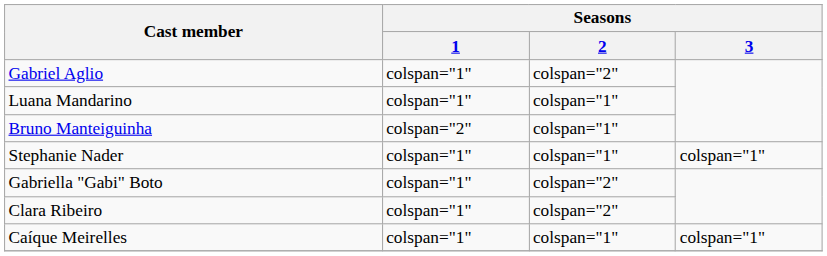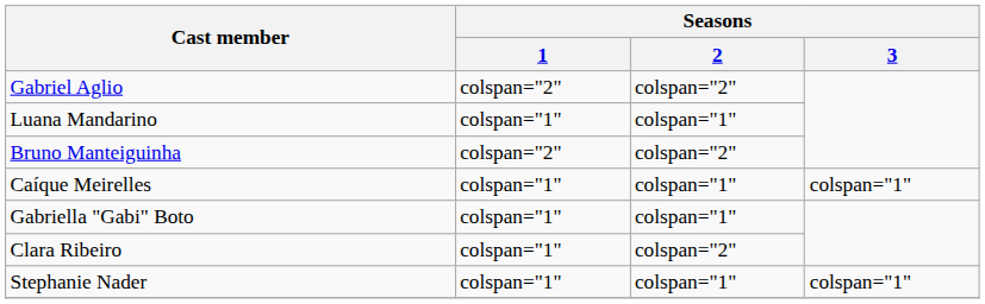Gabriel Aglio | Seasons / 1: colspan="1" -> colspan="2"
Bruno Manteiguinha | Seasons / 2: colspan="1" -> colspan="2"
rows swapped: Caíque Meirelles <-> Stephanie Nader
Gabriella "Gabi" Boto | Seasons / 2: colspan="2" -> colspan="1"
